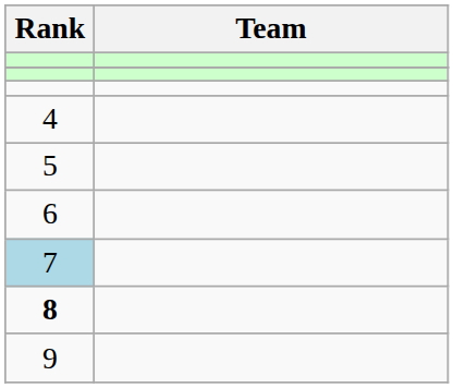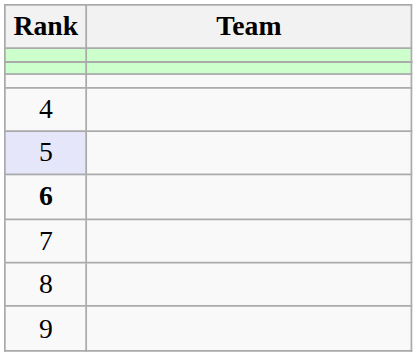row 6 | Rank: no background -> lavender background
row 7 | Rank: normal -> bold
row 8 | Rank: lightblue background -> no background
row 9 | Rank: bold -> normal
